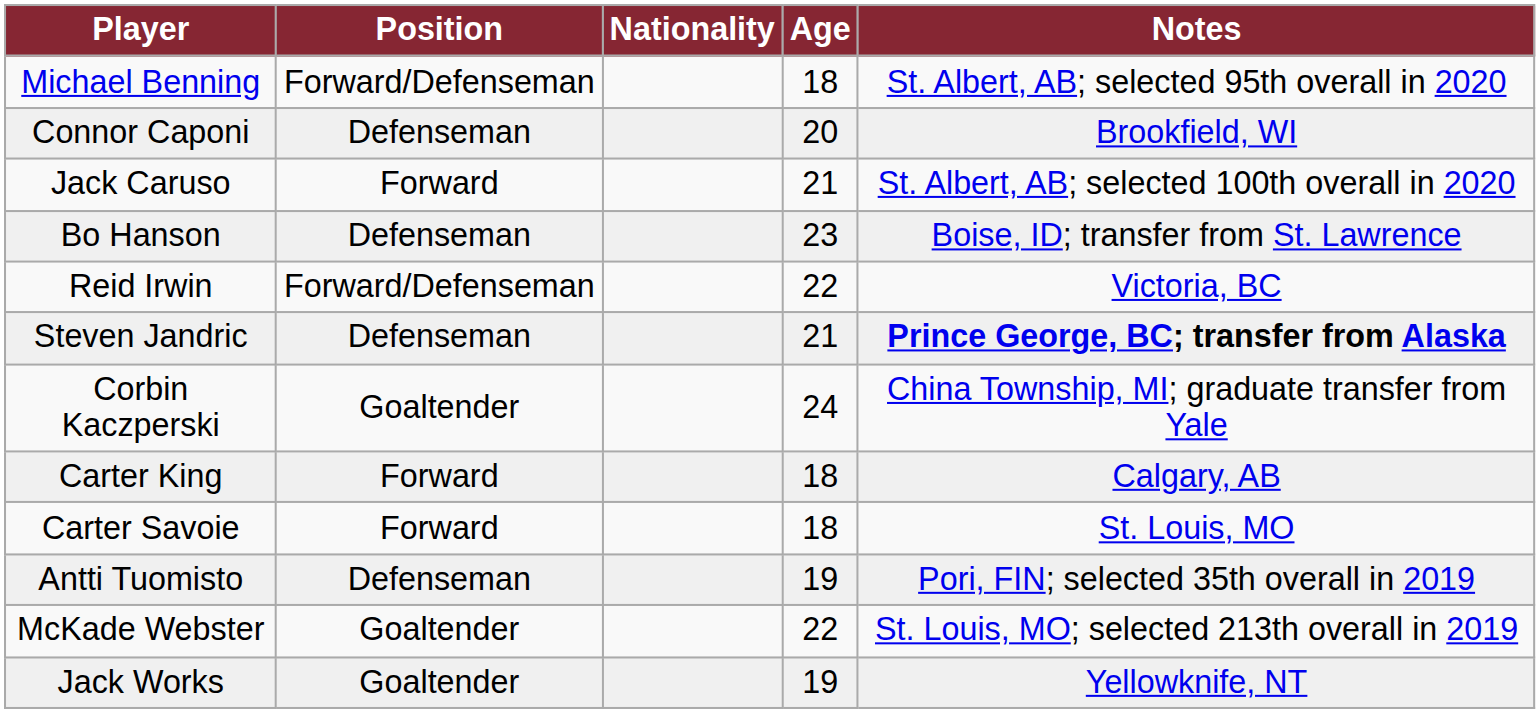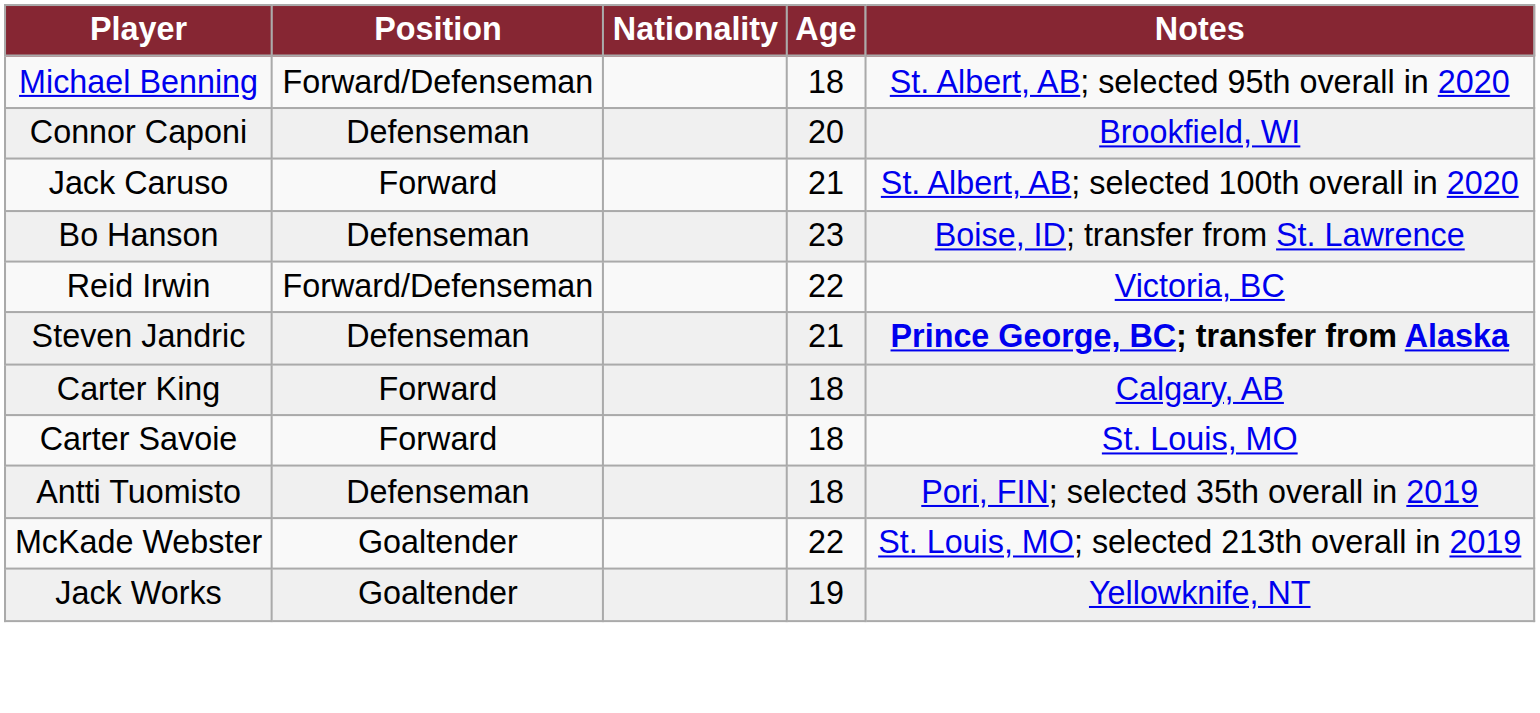- row: Corbin Kaczperski | Goaltender | 24 | China Township, MI; graduate transfer from Yale
Antti Tuomisto | Age: 19 -> 18
